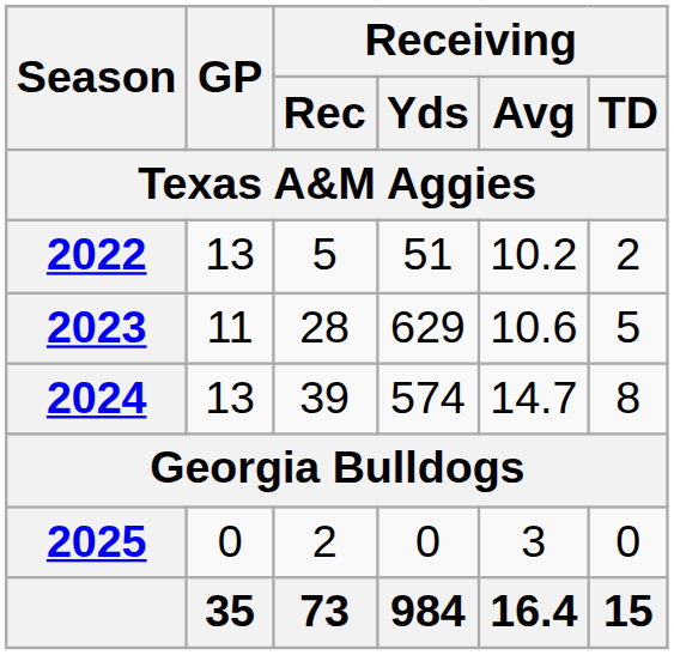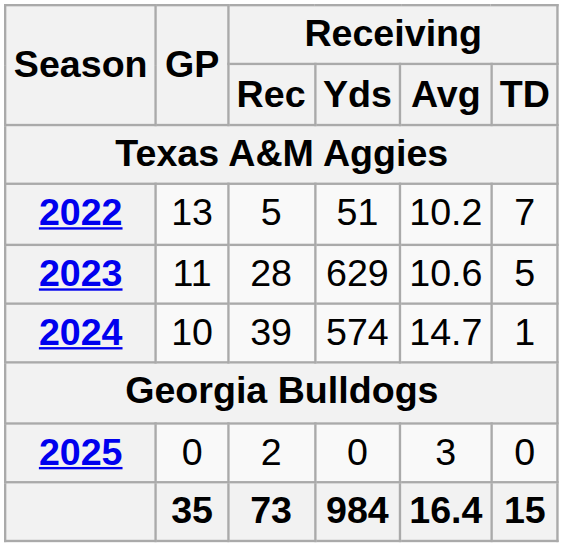2022 | Receiving / TD: 2 -> 7
2024 | GP: 13 -> 10
2024 | Receiving / TD: 8 -> 1
